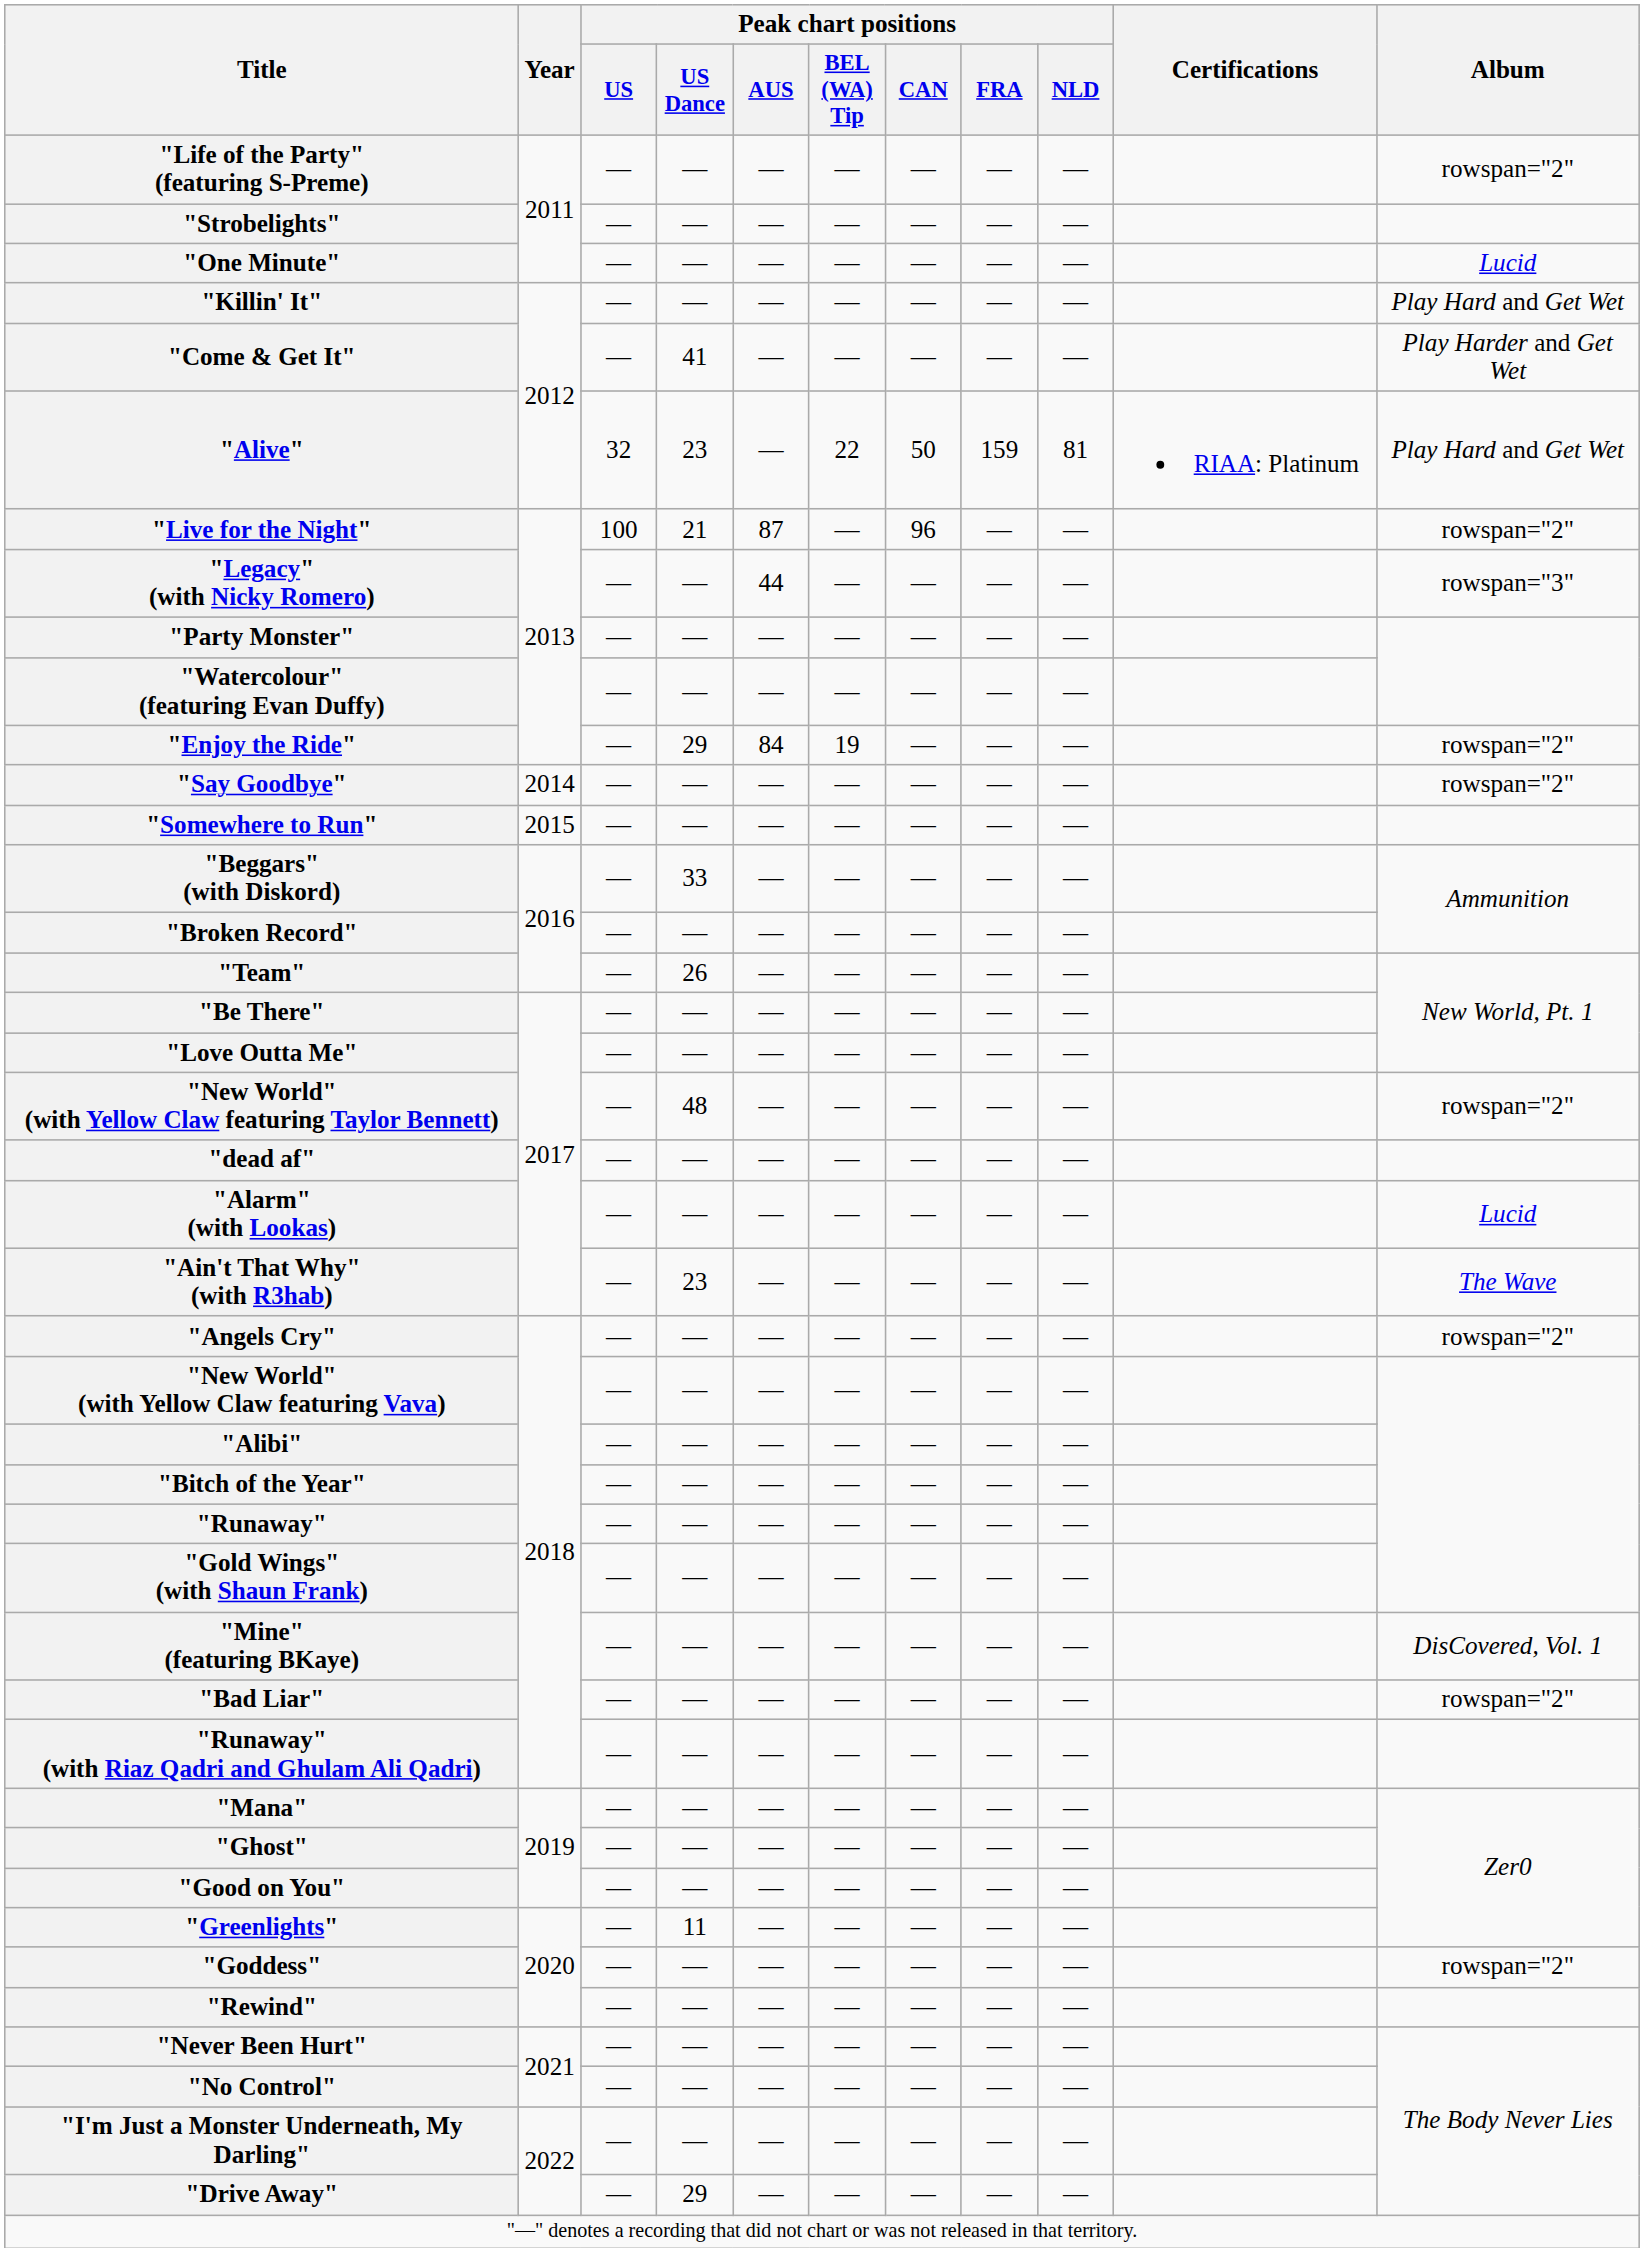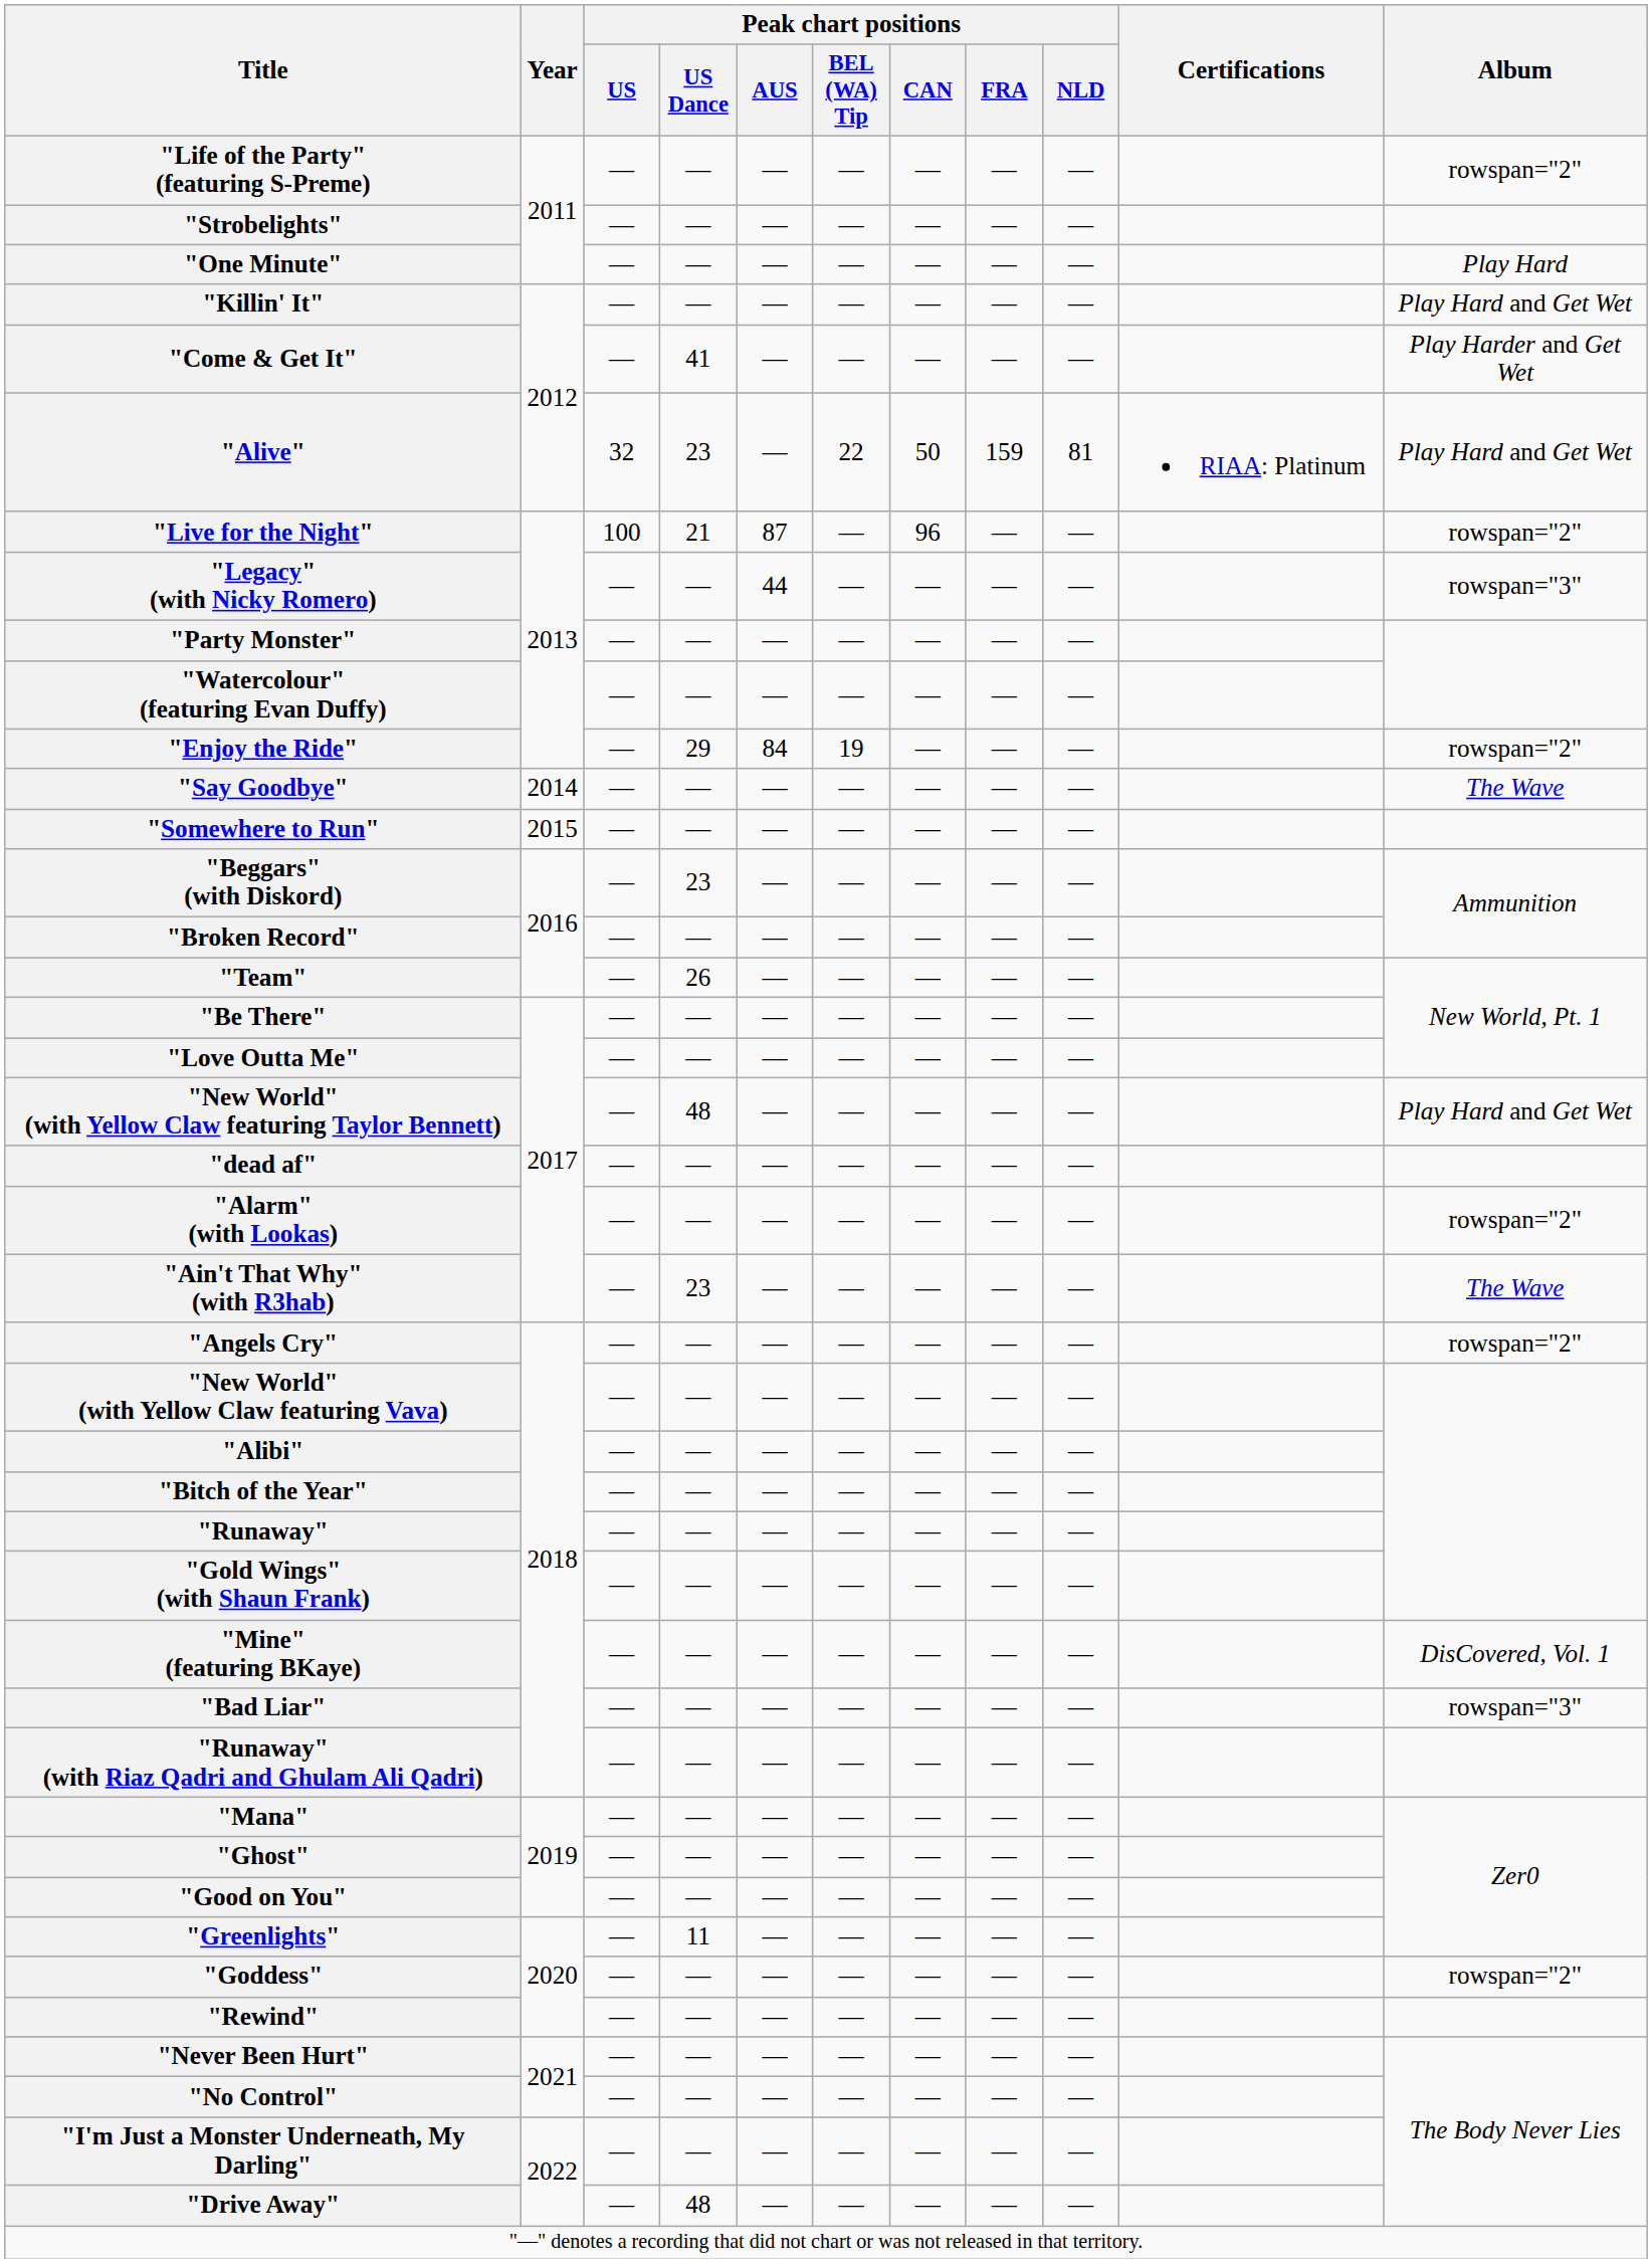"One Minute" | Album: Lucid -> Play Hard
"Say Goodbye" | Album: rowspan="2" -> The Wave
"Beggars" (with Diskord) | Peak chart positions / US Dance: 33 -> 23
"New World" (with Yellow Claw featuring Taylor Bennett) | Album: rowspan="2" -> Play Hard and Get Wet
"Alarm" (with Lookas) | Album: Lucid -> rowspan="2"
"Bad Liar" | Album: rowspan="2" -> rowspan="3"
"Drive Away" | Peak chart positions / US Dance: 29 -> 48
